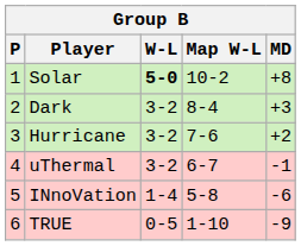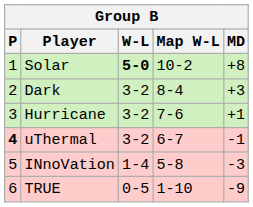Hurricane | MD: +2 -> +1
uThermal | P: normal -> bold
INnoVation | MD: -6 -> -3
